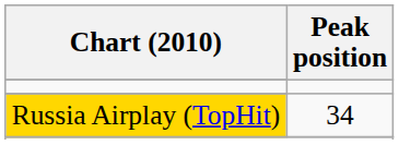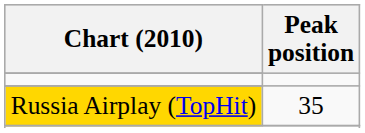row 3 | Peak position: 34 -> 35
